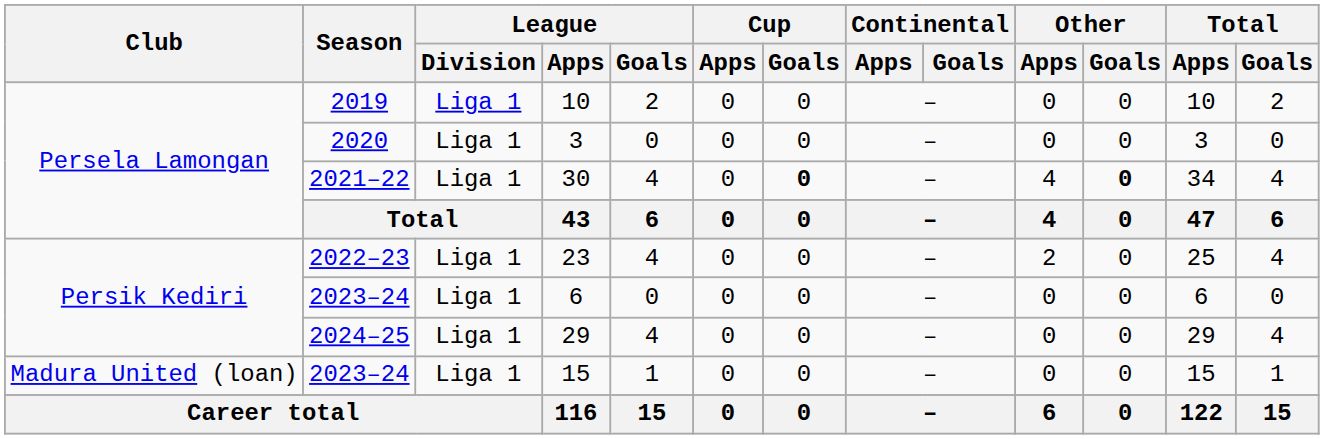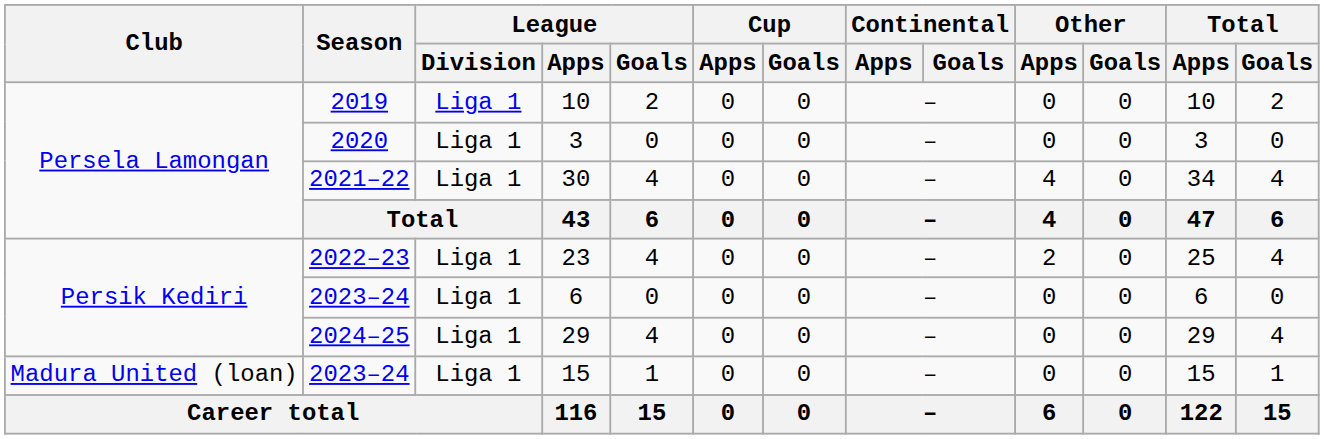30 | Cup / Goals: bold -> normal
30 | Other / Goals: bold -> normal
